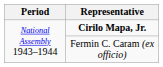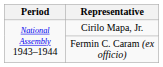Cirilo Mapa, Jr. | Representative: bold -> normal
